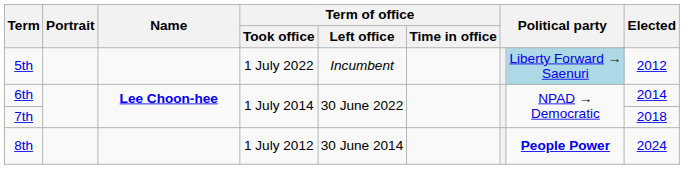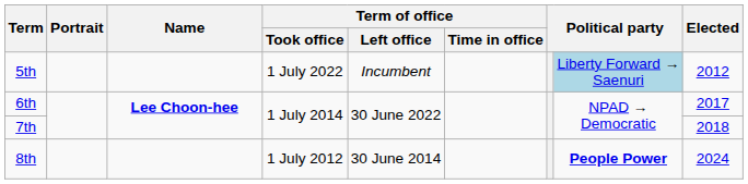6th | Elected: 2014 -> 2017
